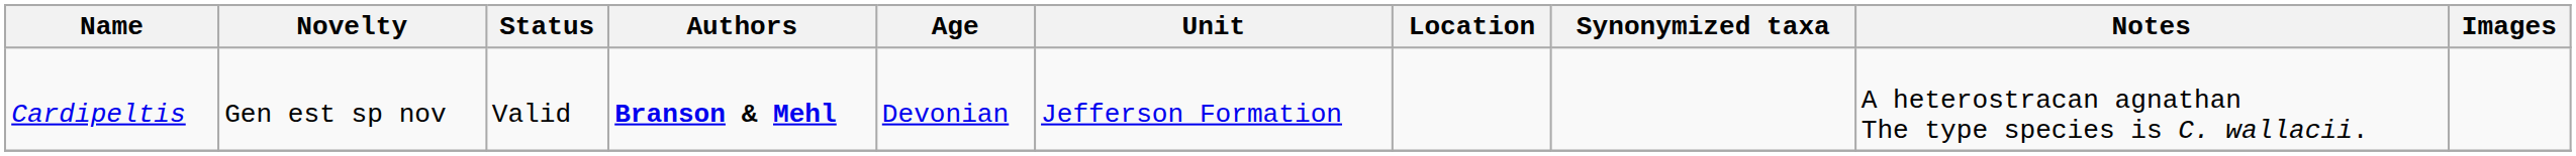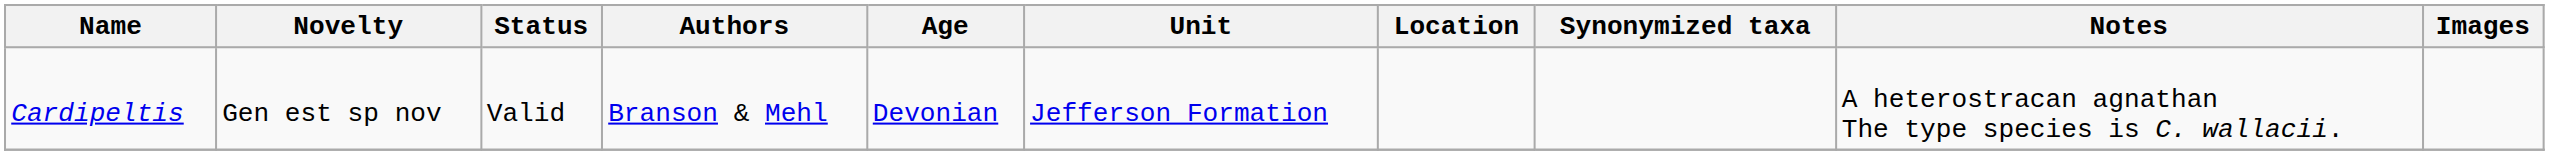Cardipeltis | Authors: bold -> normal
